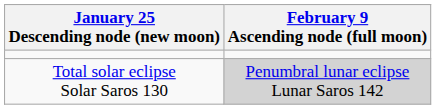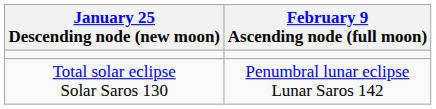row 3 | February 9 Ascending node (full moon): lightgrey background -> no background
